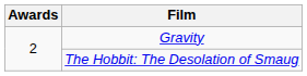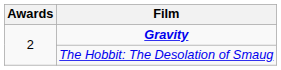Gravity | Film: normal -> bold
